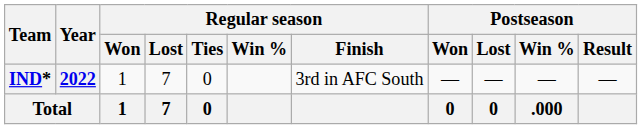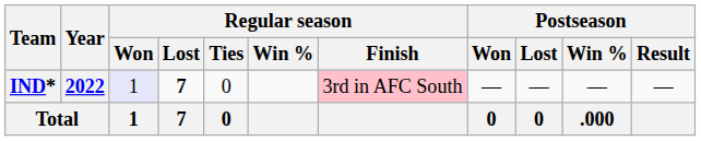IND* | Regular season / Won: no background -> lavender background
IND* | Regular season / Lost: normal -> bold
IND* | Regular season / Finish: no background -> pink background
